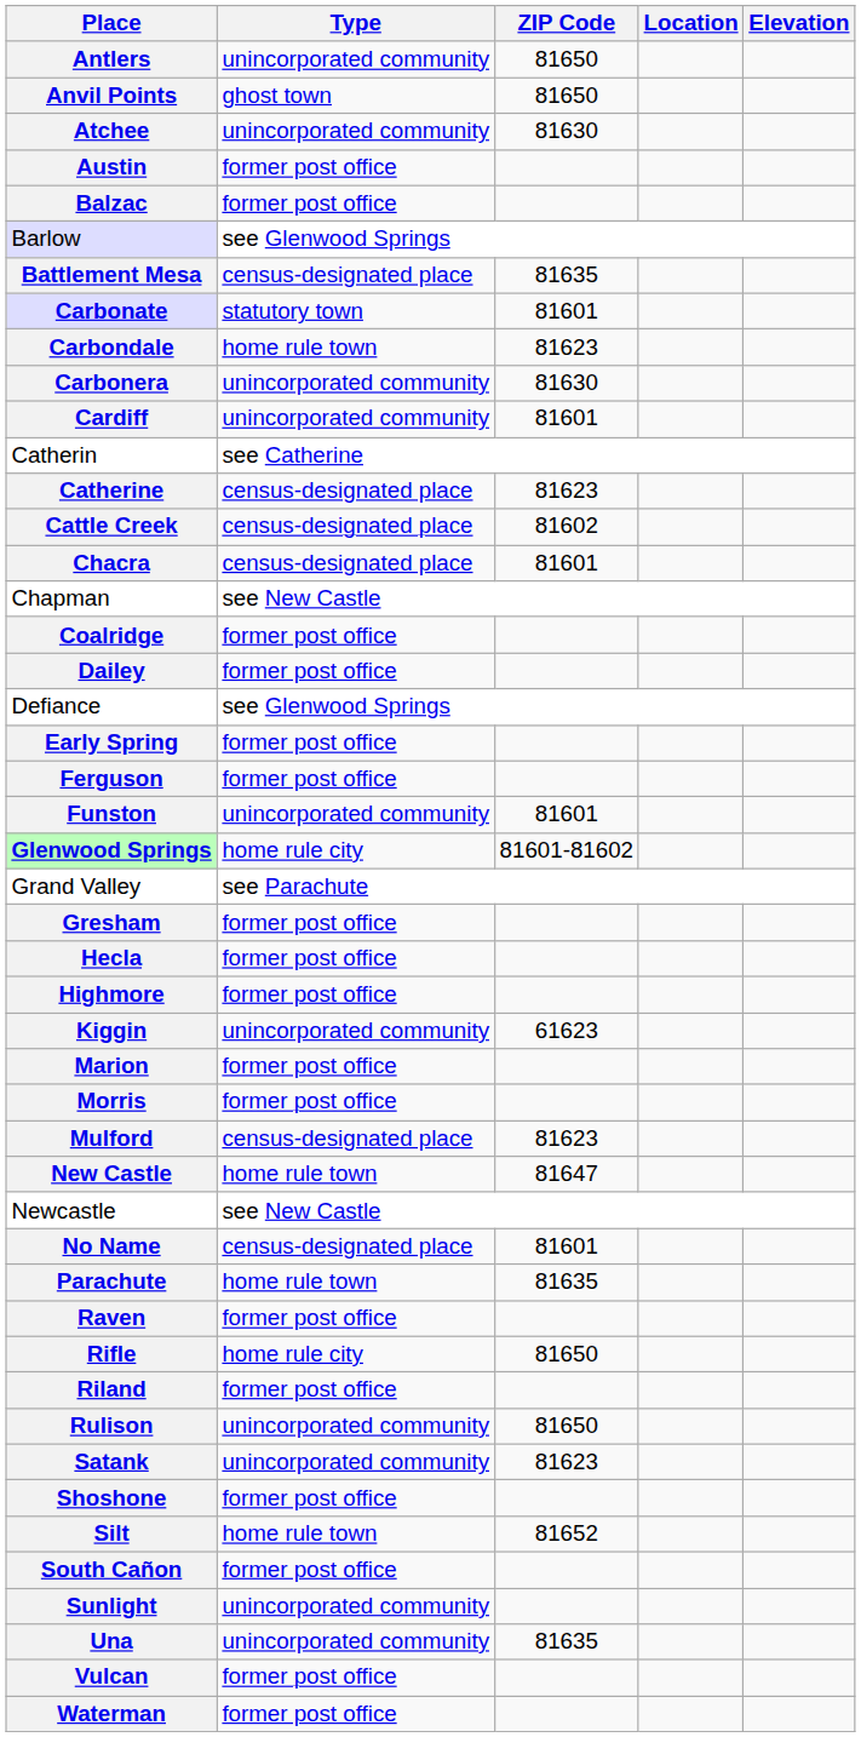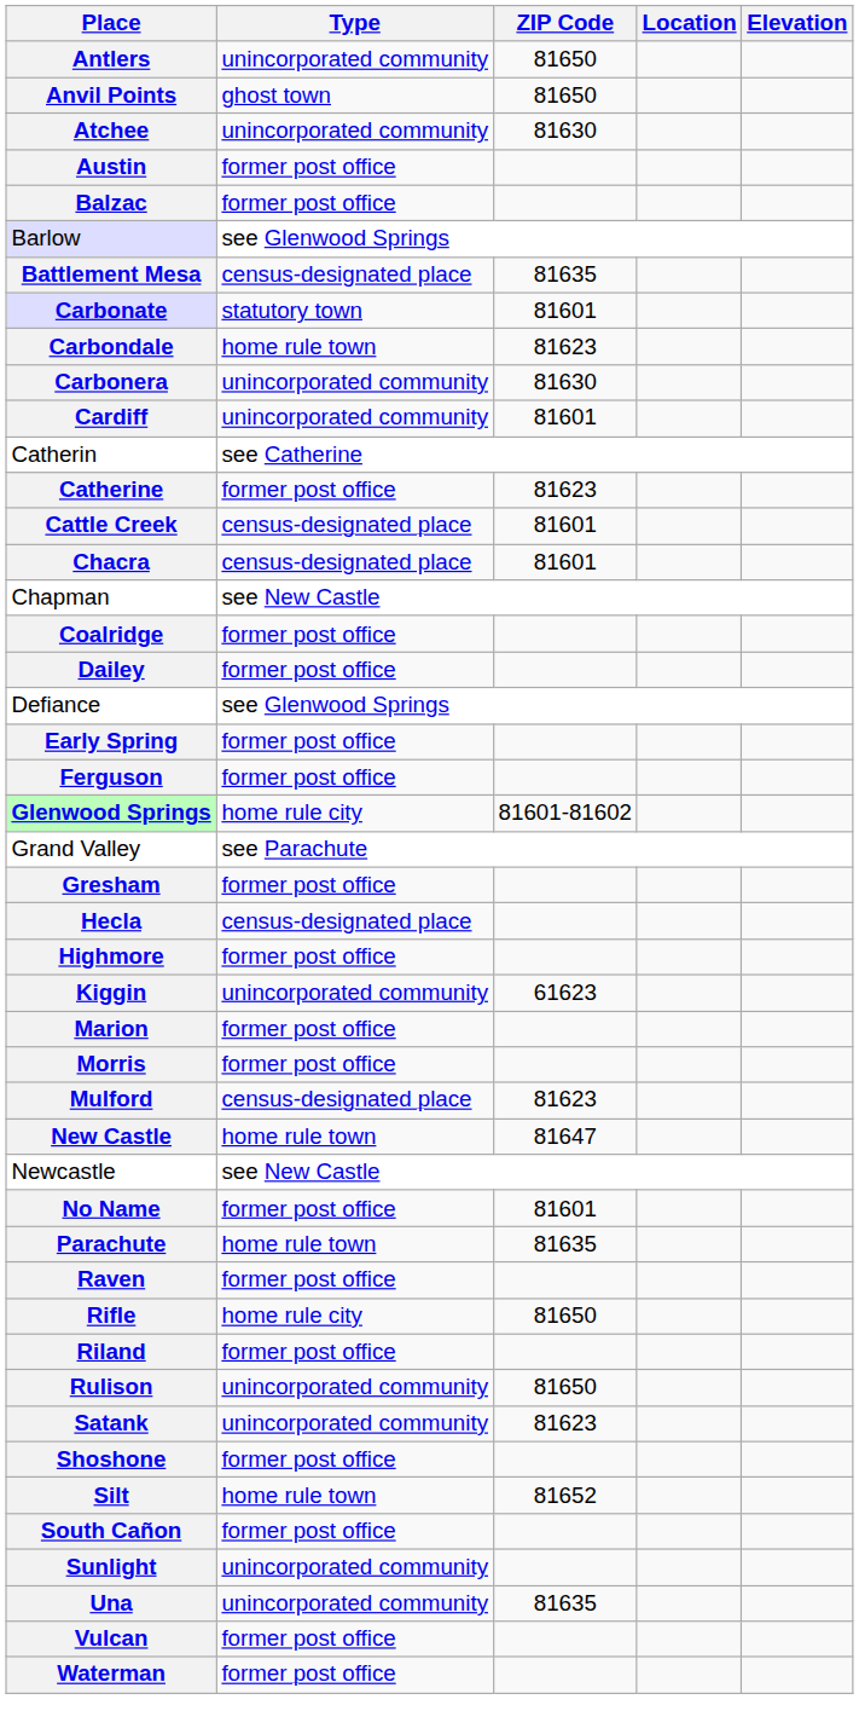Catherine | Type: census-designated place -> former post office
Cattle Creek | ZIP Code: 81602 -> 81601
- row: Funston | unincorporated community | 81601
Hecla | Type: former post office -> census-designated place
No Name | Type: census-designated place -> former post office
